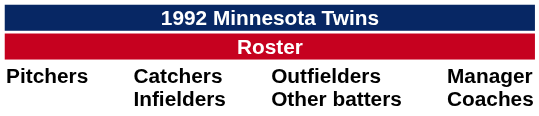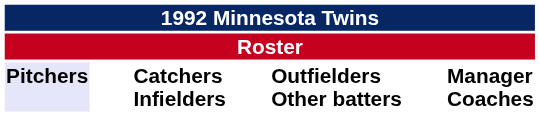Pitchers | column 1: no background -> lavender background
